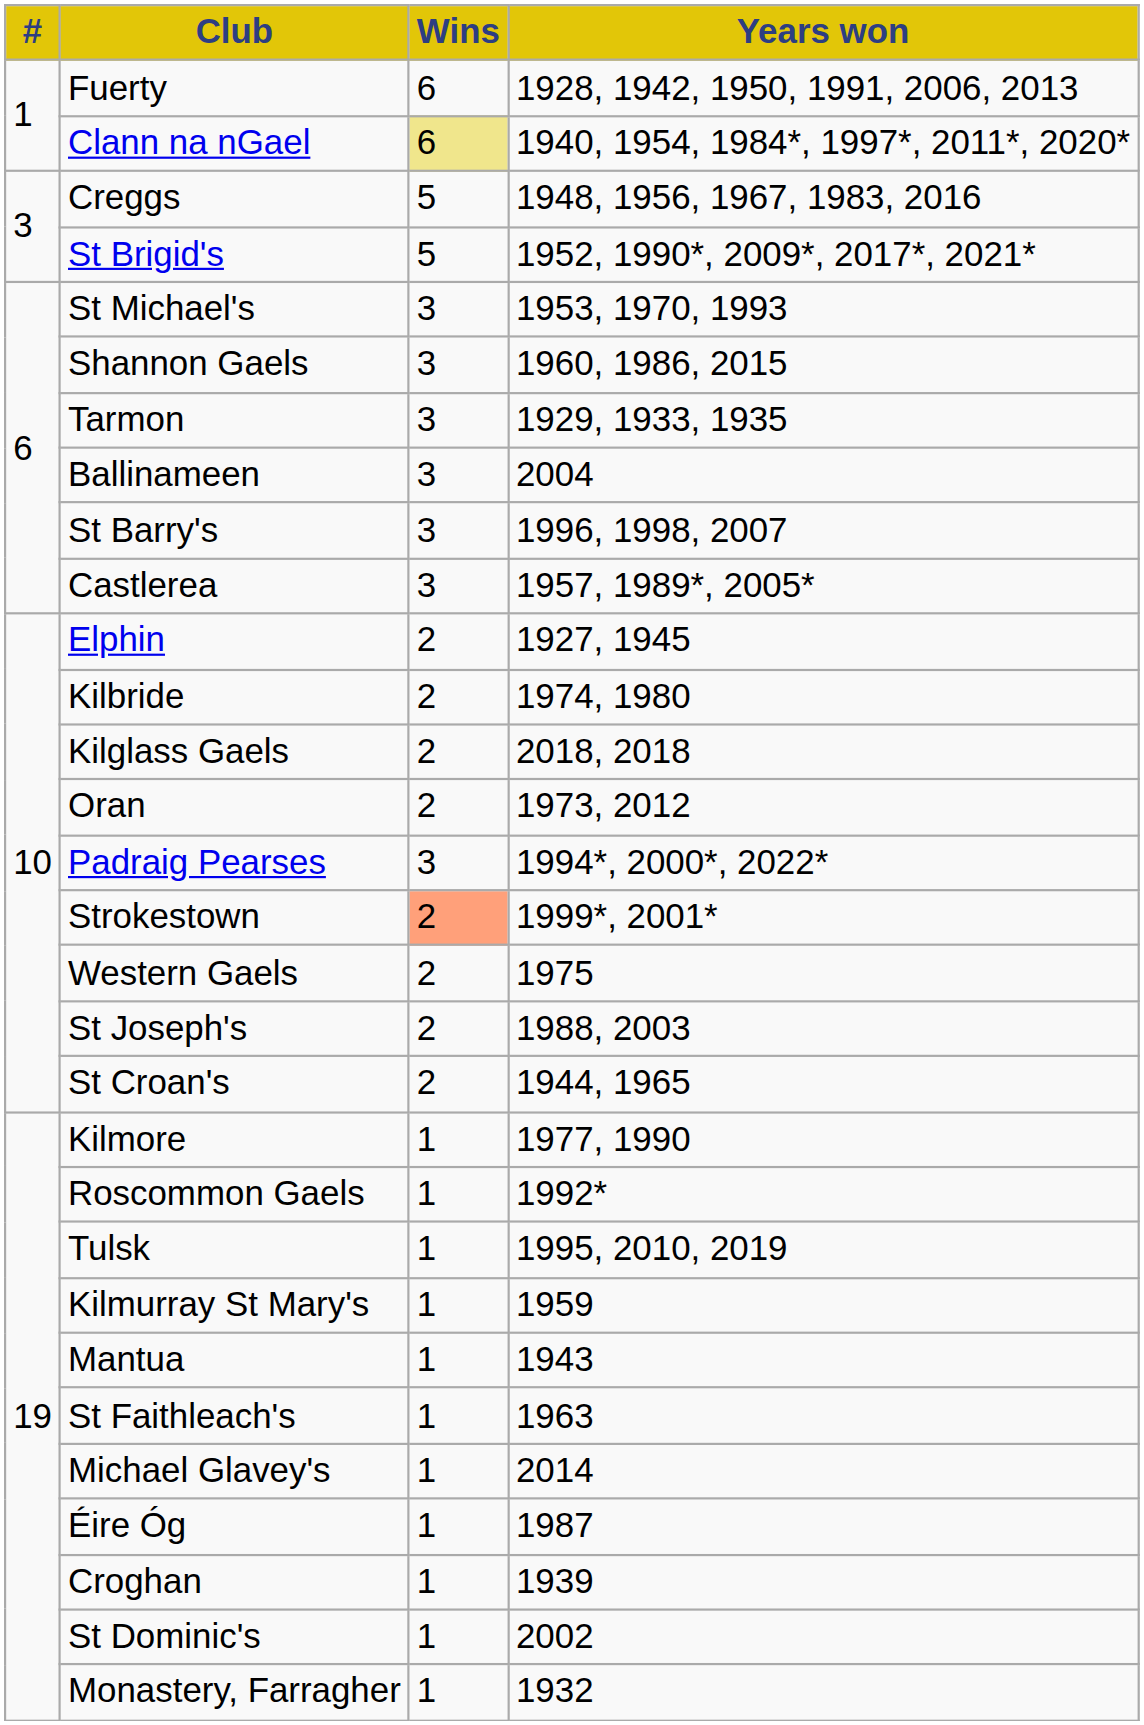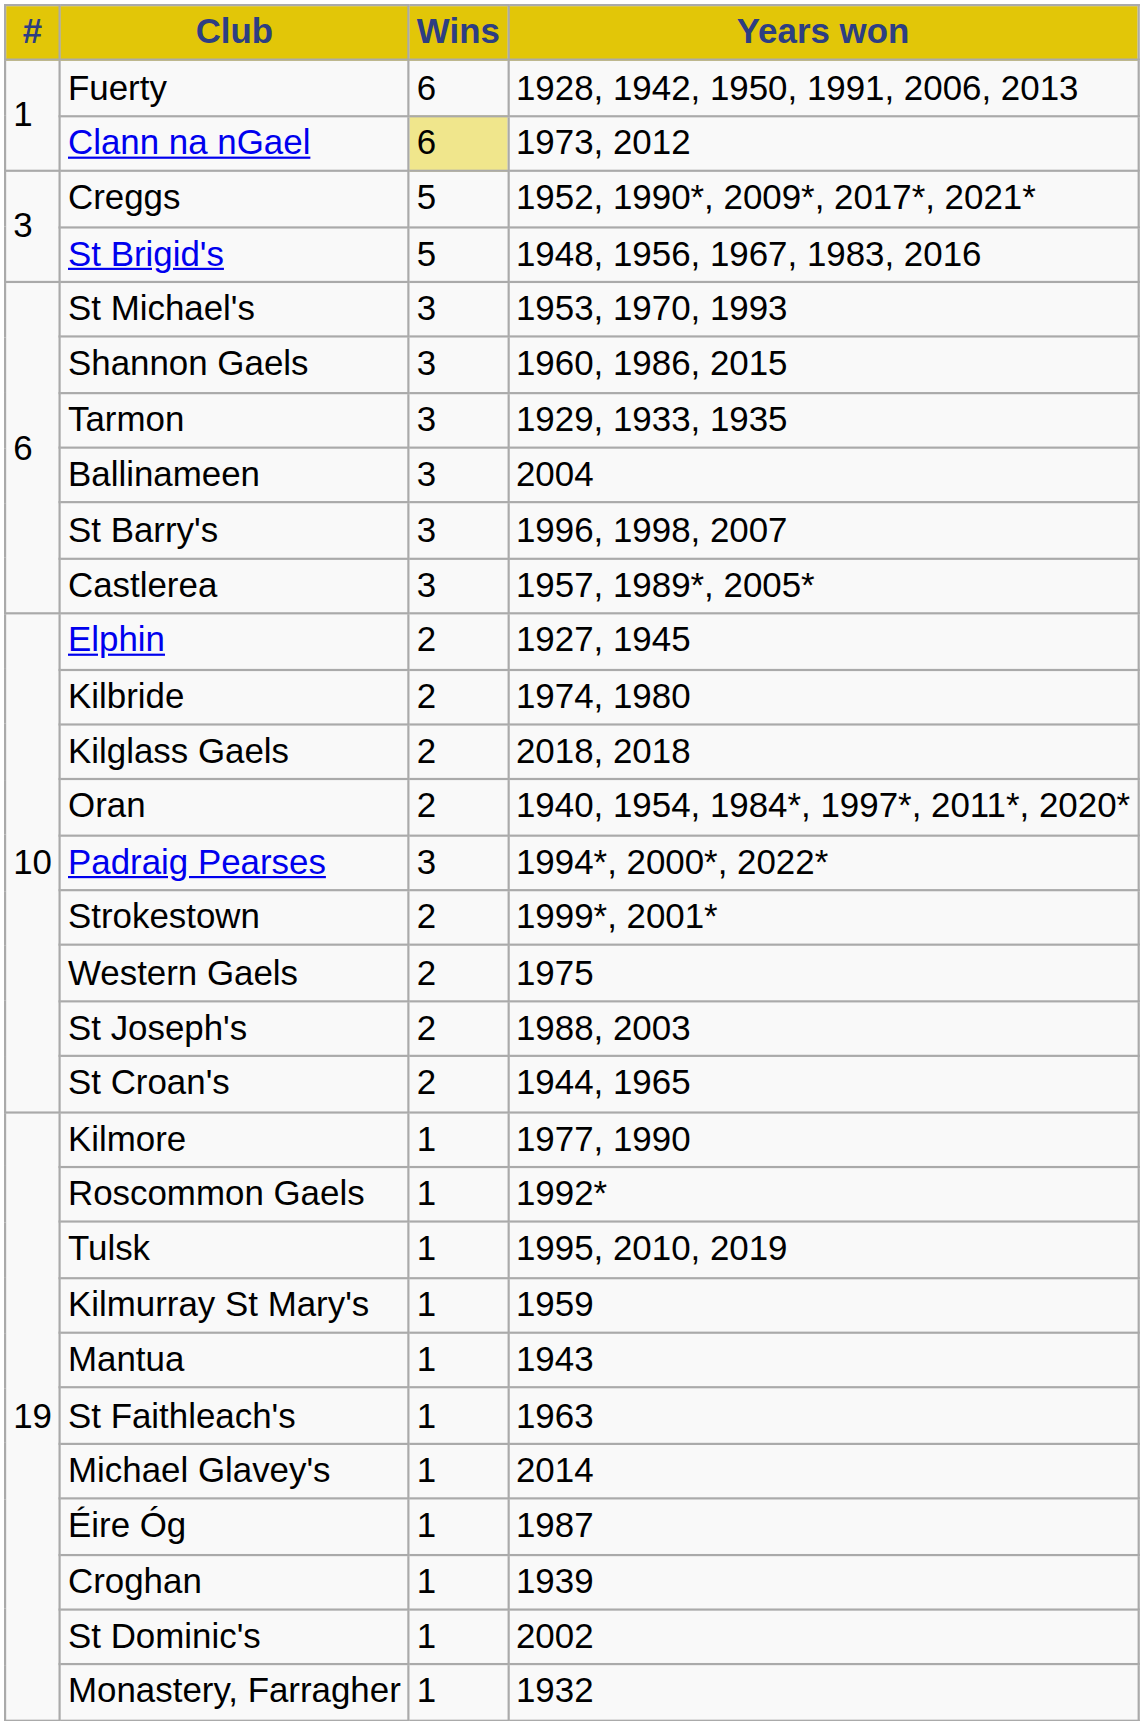Clann na nGael | Years won: 1940, 1954, 1984*, 1997*, 2011*, 2020* -> 1973, 2012
Creggs | Years won: 1948, 1956, 1967, 1983, 2016 -> 1952, 1990*, 2009*, 2017*, 2021*
St Brigid's | Years won: 1952, 1990*, 2009*, 2017*, 2021* -> 1948, 1956, 1967, 1983, 2016
Oran | Years won: 1973, 2012 -> 1940, 1954, 1984*, 1997*, 2011*, 2020*
Strokestown | Wins: lightsalmon background -> no background
